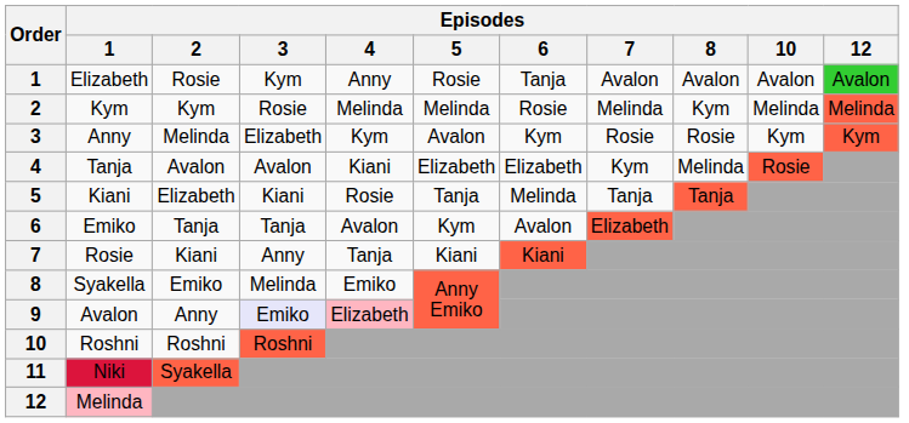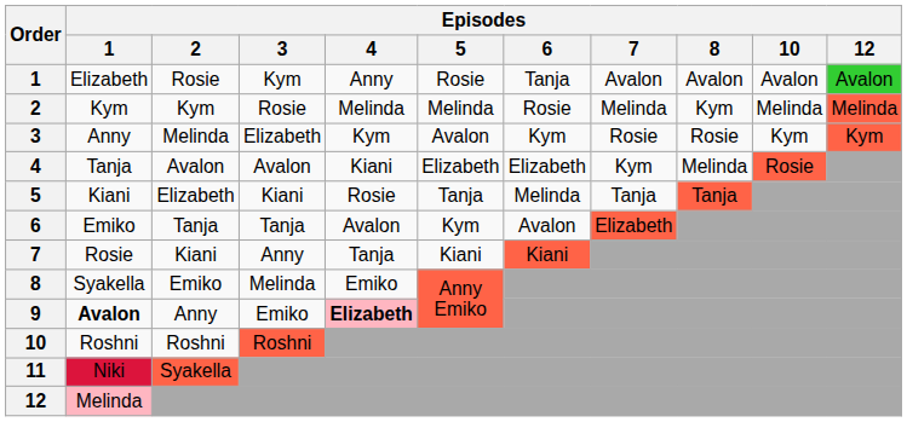9 | Episodes / 1: normal -> bold
9 | Episodes / 3: lavender background -> no background
9 | Episodes / 4: normal -> bold
